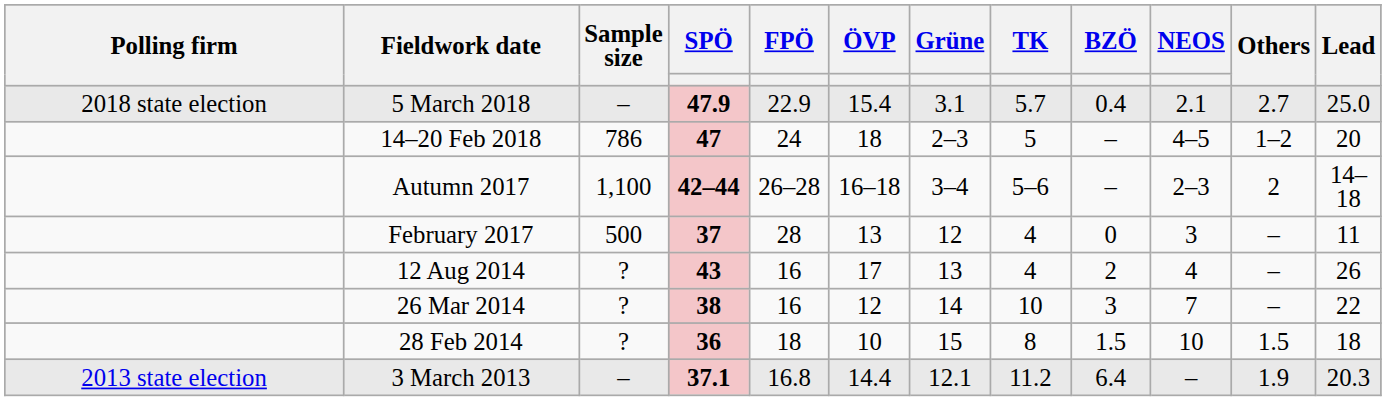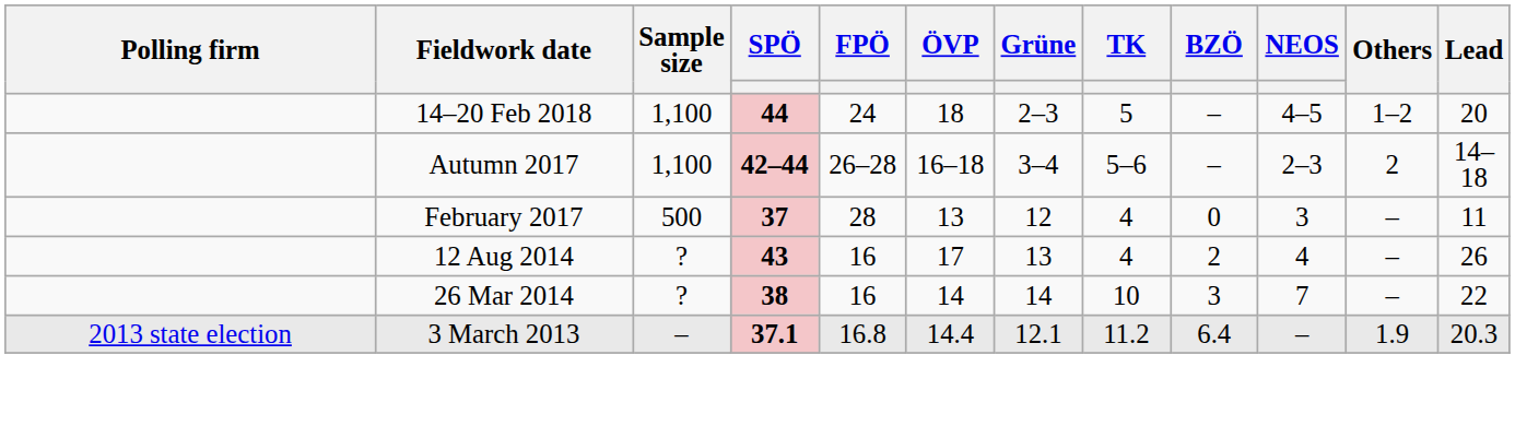- row: 2018 state election | 5 March 2018 | – | 47.9 | 22.9 | 15.4 | 3.1 | 5.7 | 0.4 | 2.1 | 2.7 | 25.0
14–20 Feb 2018 | Sample size: 786 -> 1,100
14–20 Feb 2018 | SPÖ: 47 -> 44
26 Mar 2014 | ÖVP: 12 -> 14
- row: 28 Feb 2014 | ? | 36 | 18 | 10 | 15 | 8 | 1.5 | 10 | 1.5 | 18
